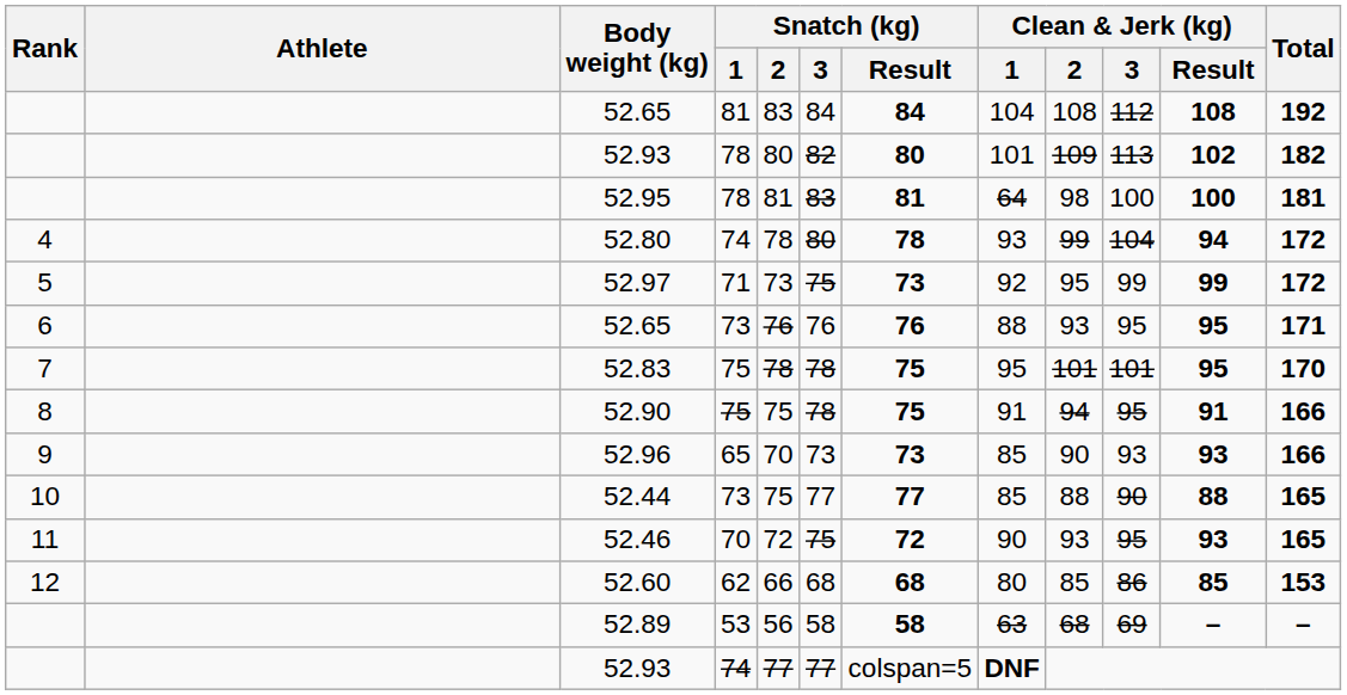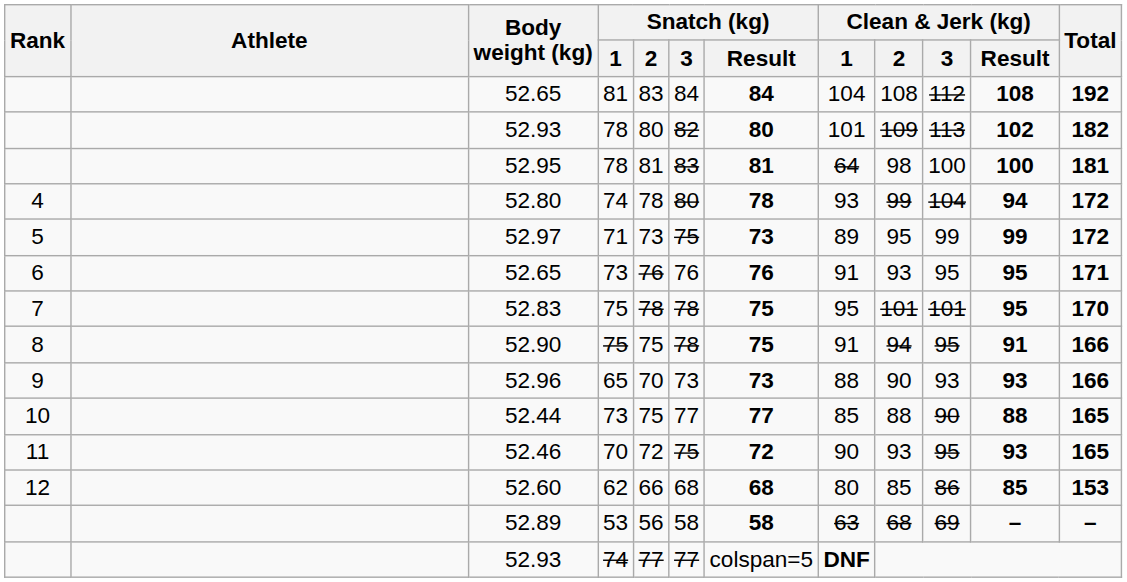52.97 | Clean & Jerk (kg) / 1: 92 -> 89
52.65 / 73 | Clean & Jerk (kg) / 1: 88 -> 91
52.96 | Clean & Jerk (kg) / 1: 85 -> 88
